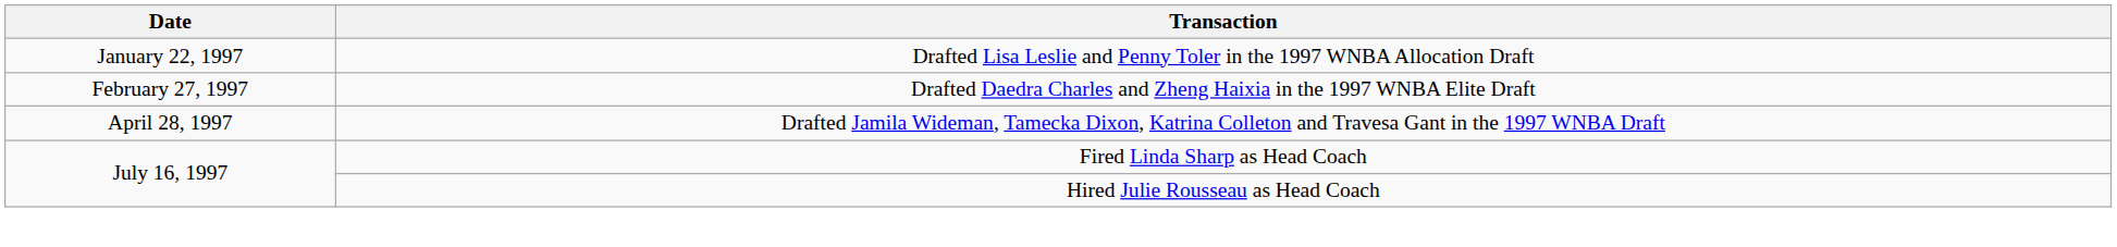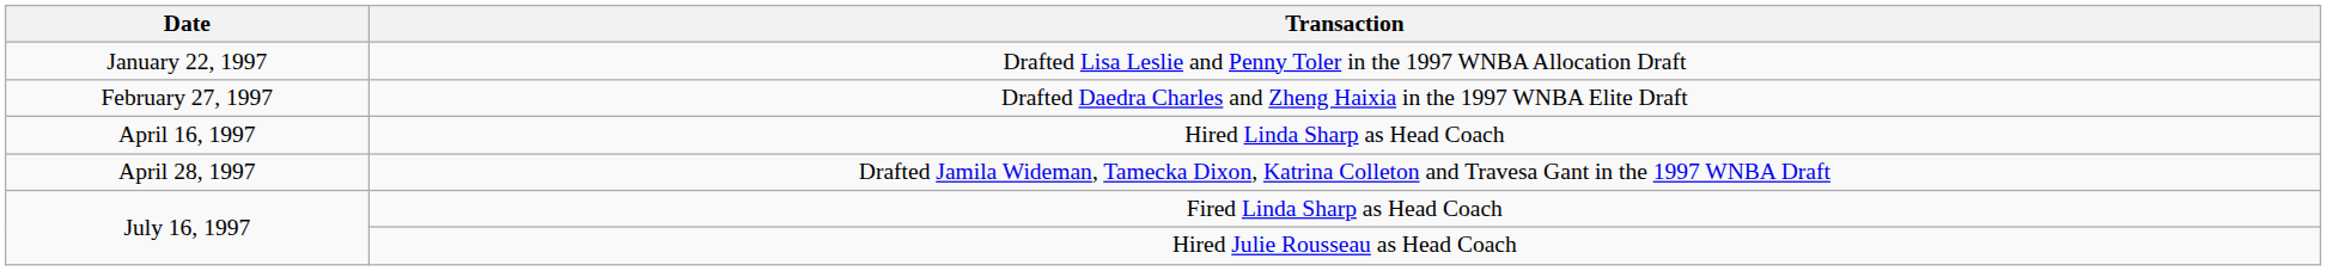+ row: April 16, 1997 | Hired Linda Sharp as Head Coach
